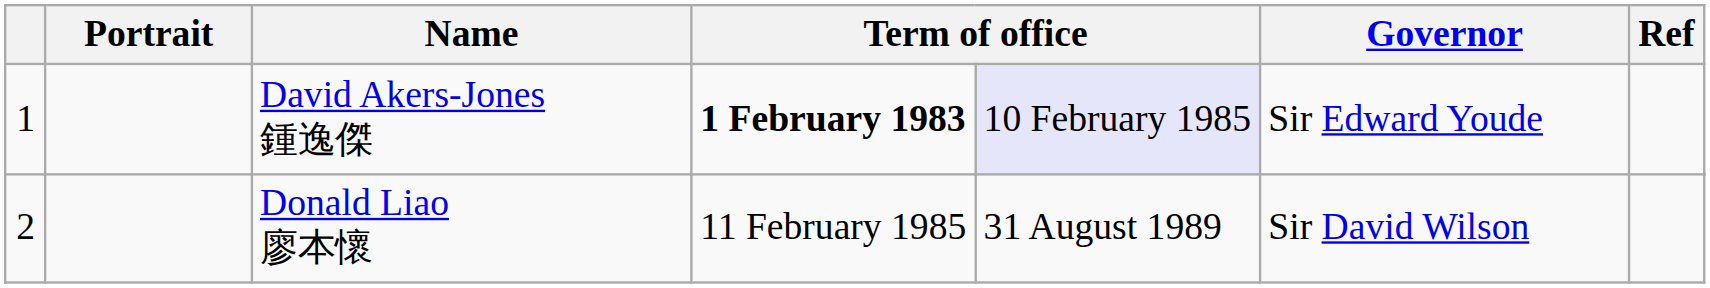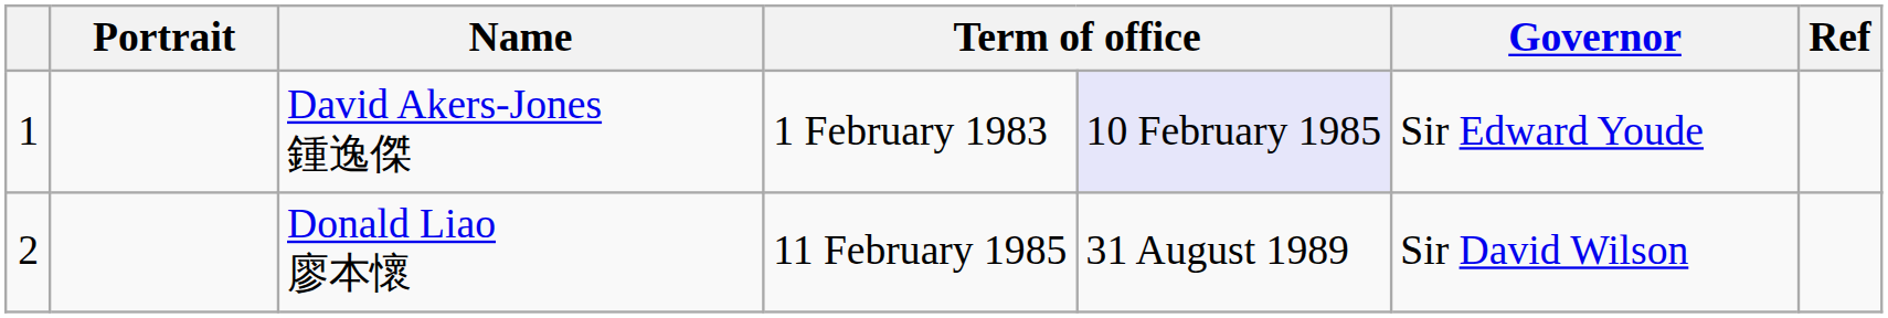1 | column 4: bold -> normal
